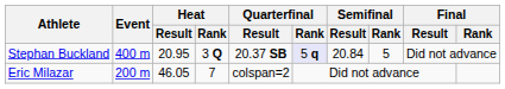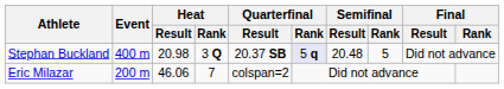Stephan Buckland | Heat / Result: 20.95 -> 20.98
Stephan Buckland | Semifinal / Result: 20.84 -> 20.48
Eric Milazar | Heat / Result: 46.05 -> 46.06
